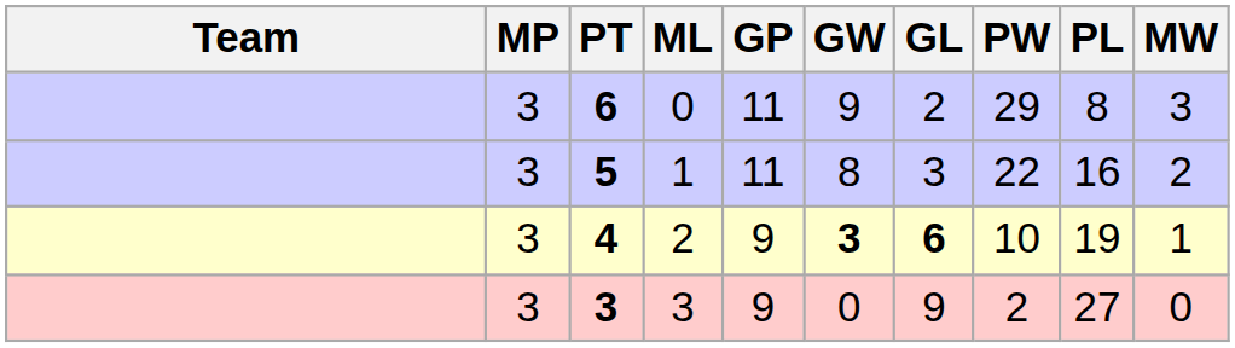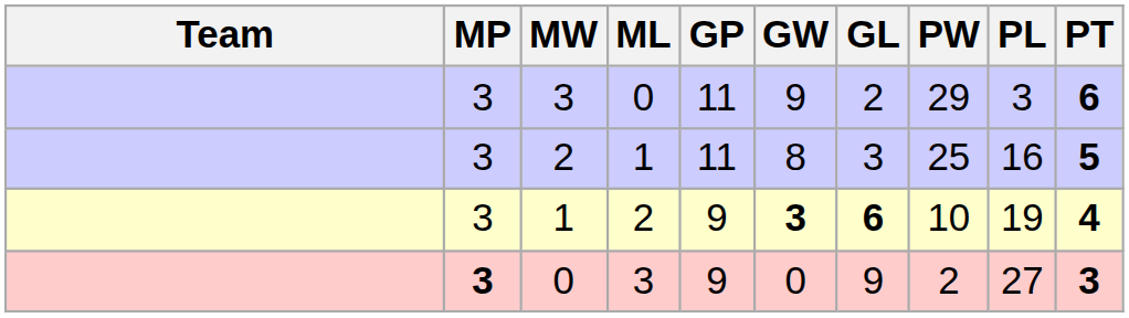columns swapped: MW <-> PT
row 2 | PL: 8 -> 3
row 3 | PW: 22 -> 25
row 5 | MP: normal -> bold
